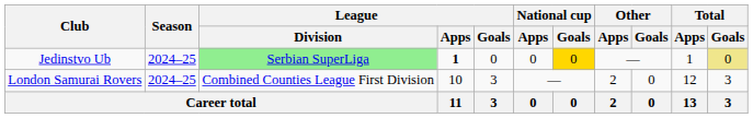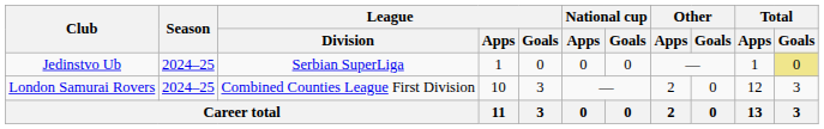Jedinstvo Ub | League / Division: lightgreen background -> no background
Jedinstvo Ub | League / Apps: bold -> normal
Jedinstvo Ub | National cup / Goals: gold background -> no background
